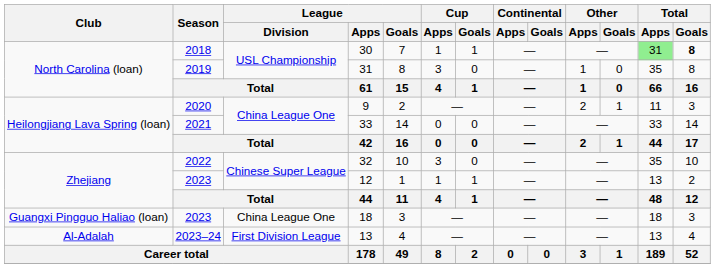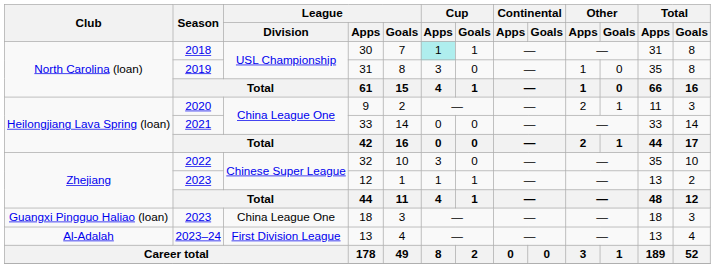30 | Cup / Apps: no background -> paleturquoise background
30 | Total / Apps: lightgreen background -> no background
30 | Total / Goals: bold -> normal
